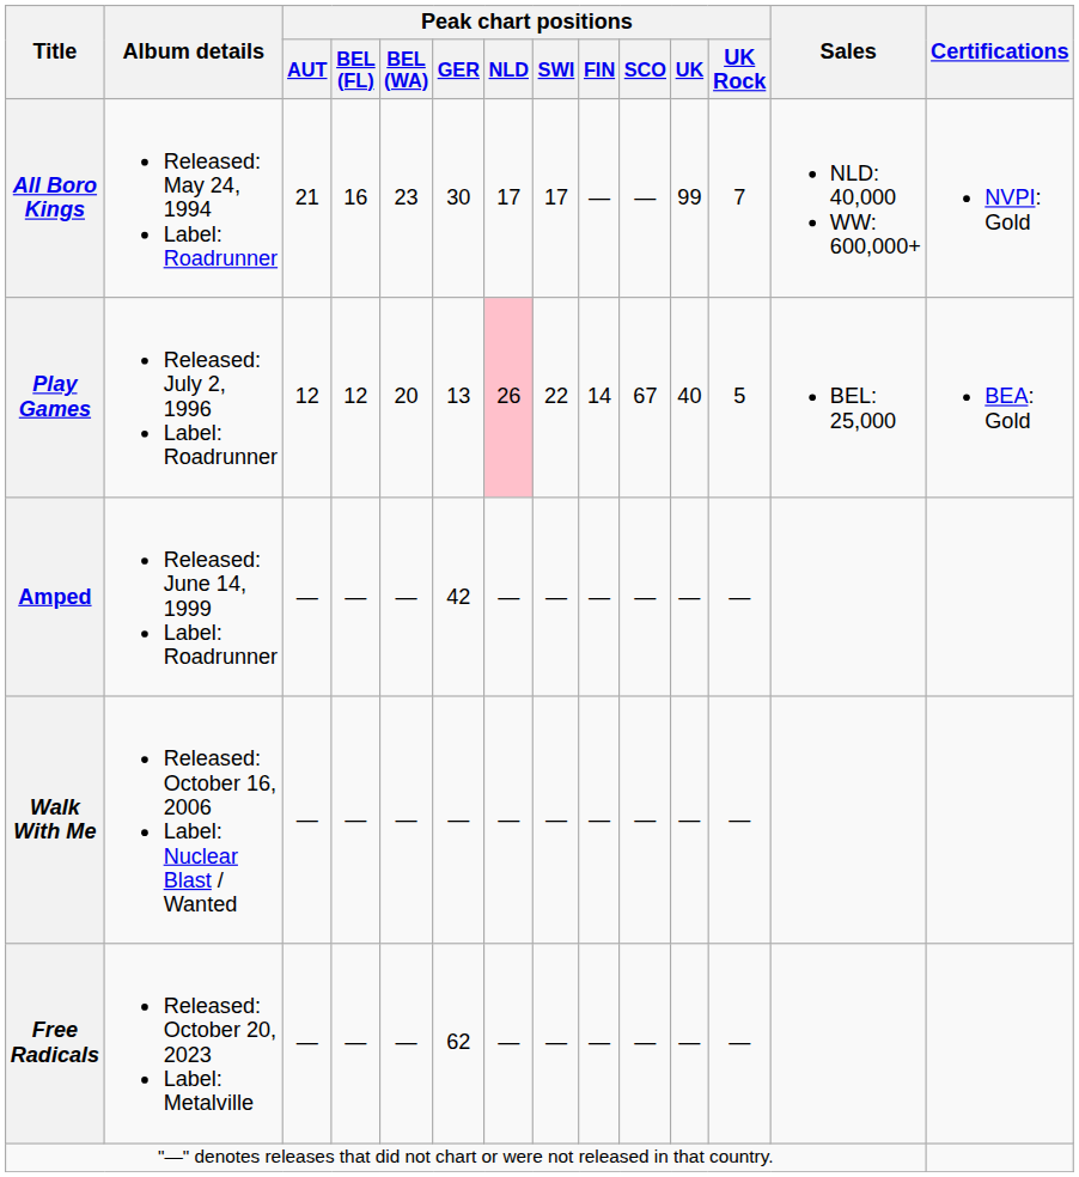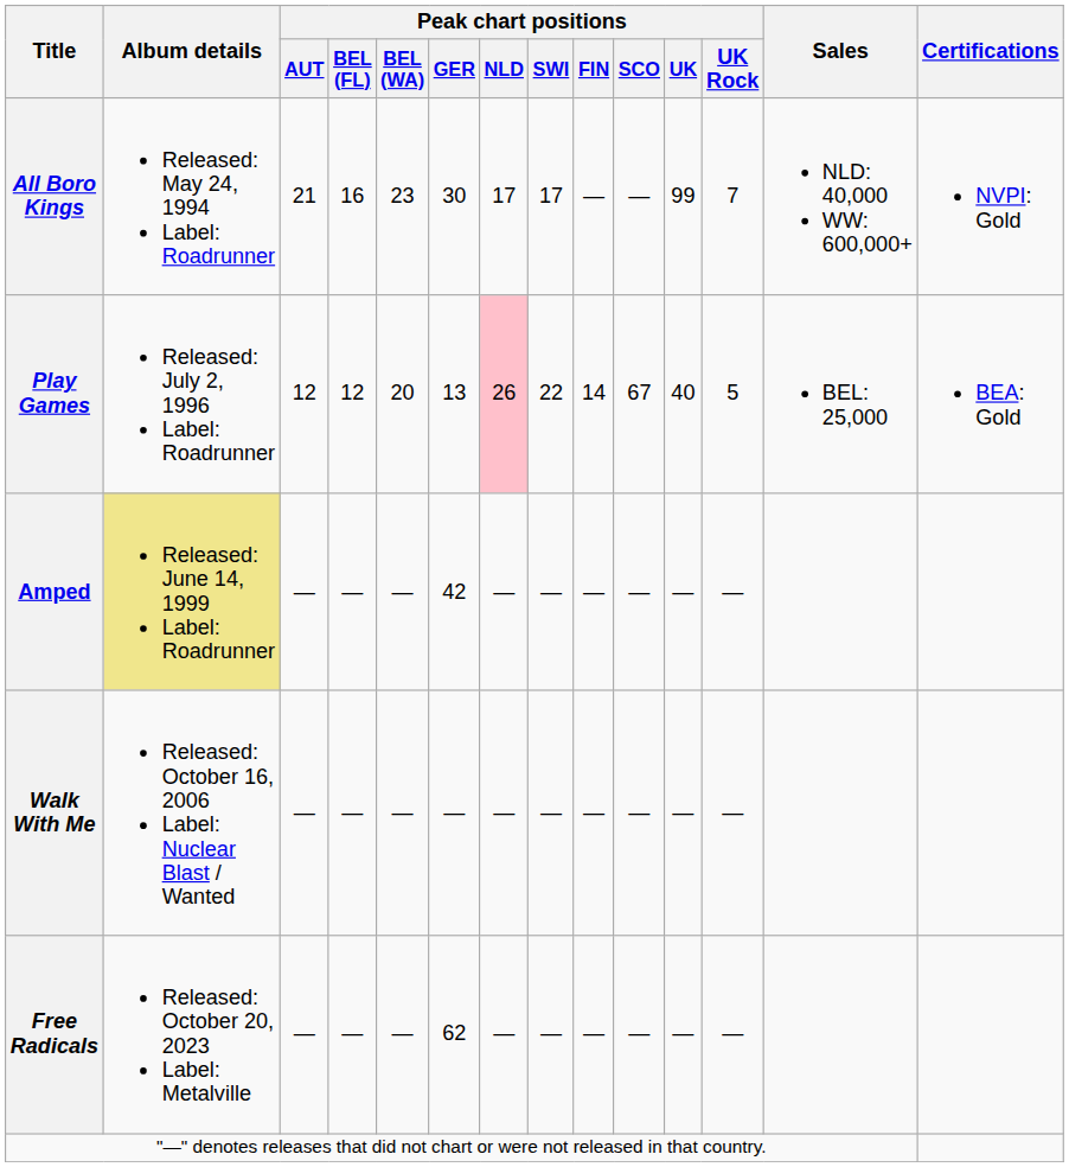Amped | Album details: no background -> khaki background
